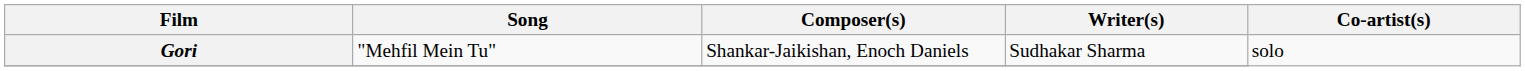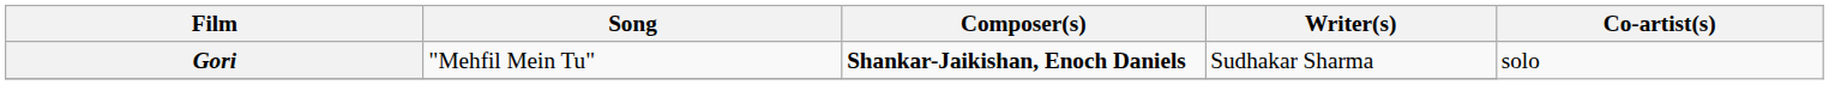Gori | Composer(s): normal -> bold
